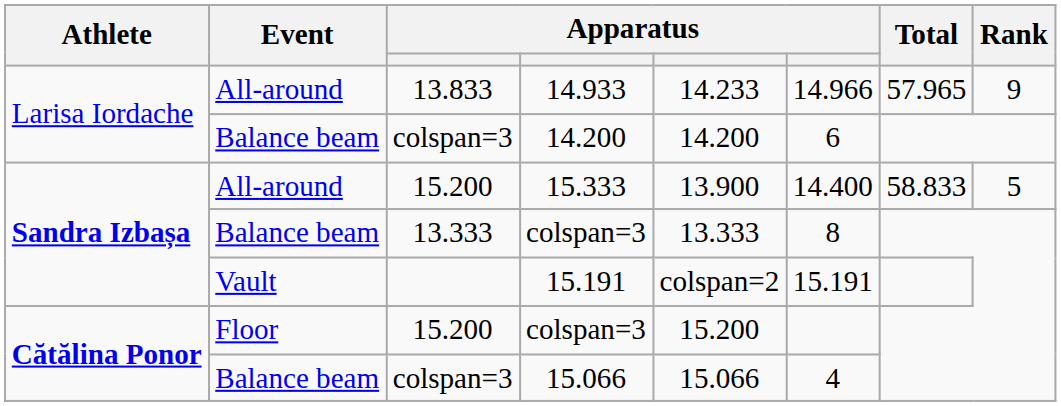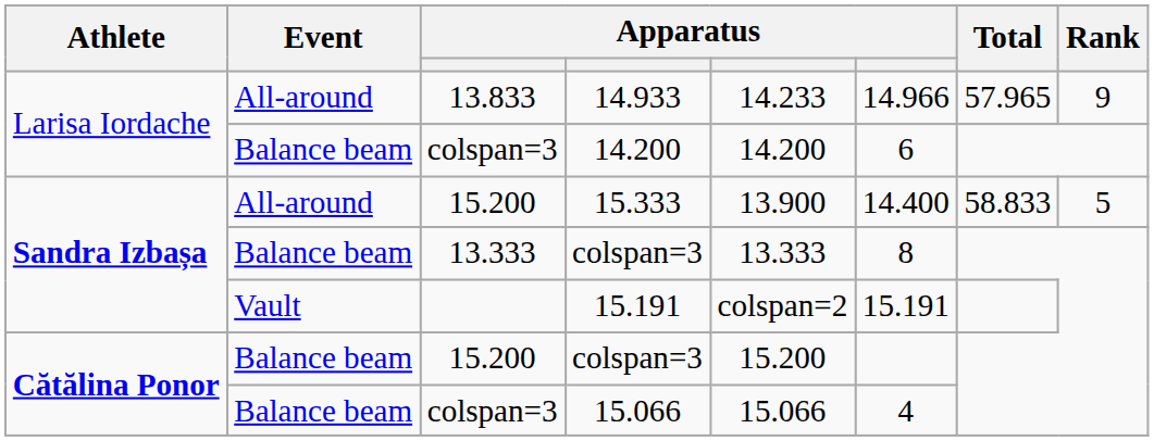15.200 / colspan=3 | Event: Floor -> Balance beam
